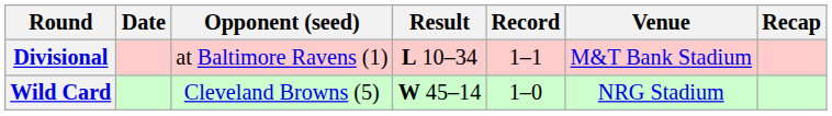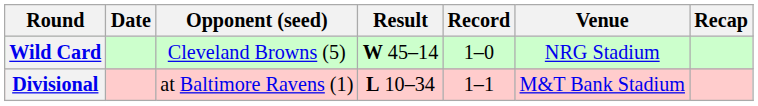rows swapped: Wild Card <-> Divisional
